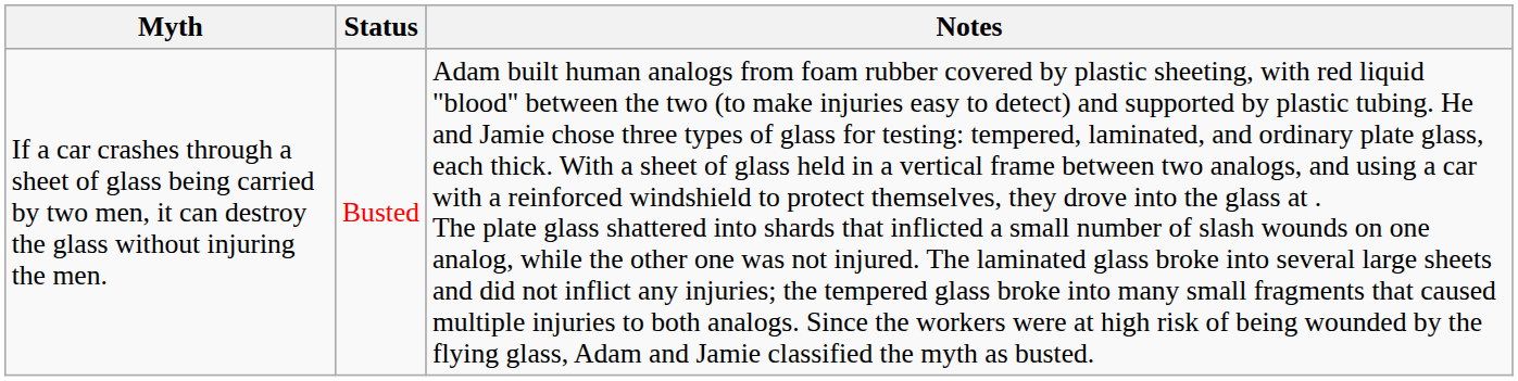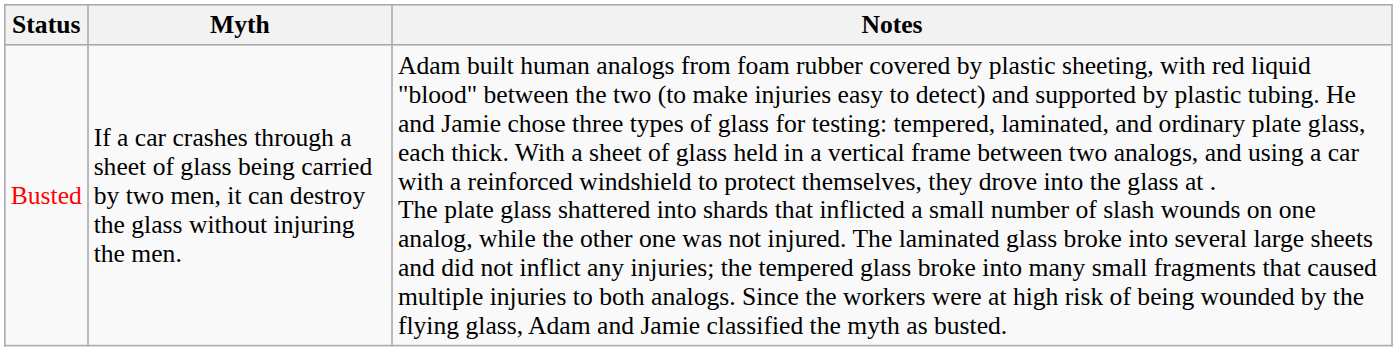columns swapped: Myth <-> Status
